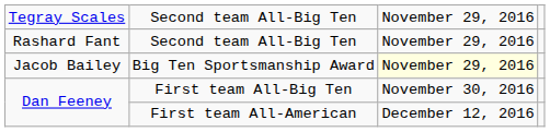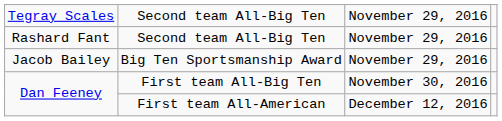Big Ten Sportsmanship Award | column 3: lightyellow background -> no background
